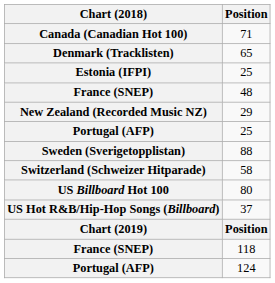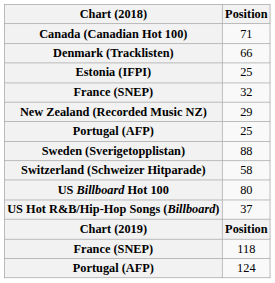row 3 | Position: 65 -> 66
row 5 | Position: 48 -> 32
